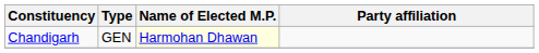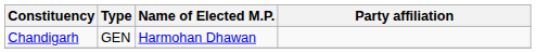Chandigarh | Name of Elected M.P.: lightyellow background -> no background
